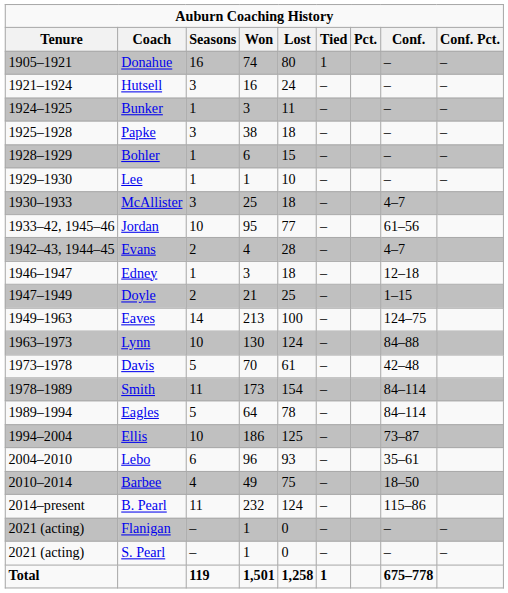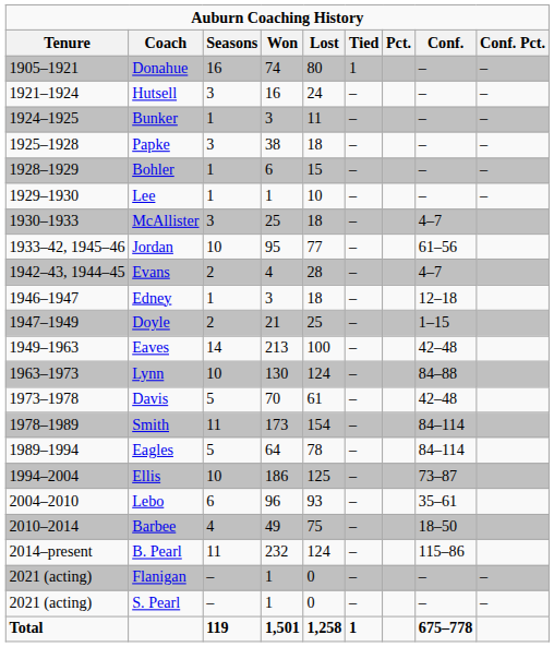Eaves | Conf.: 124–75 -> 42–48
